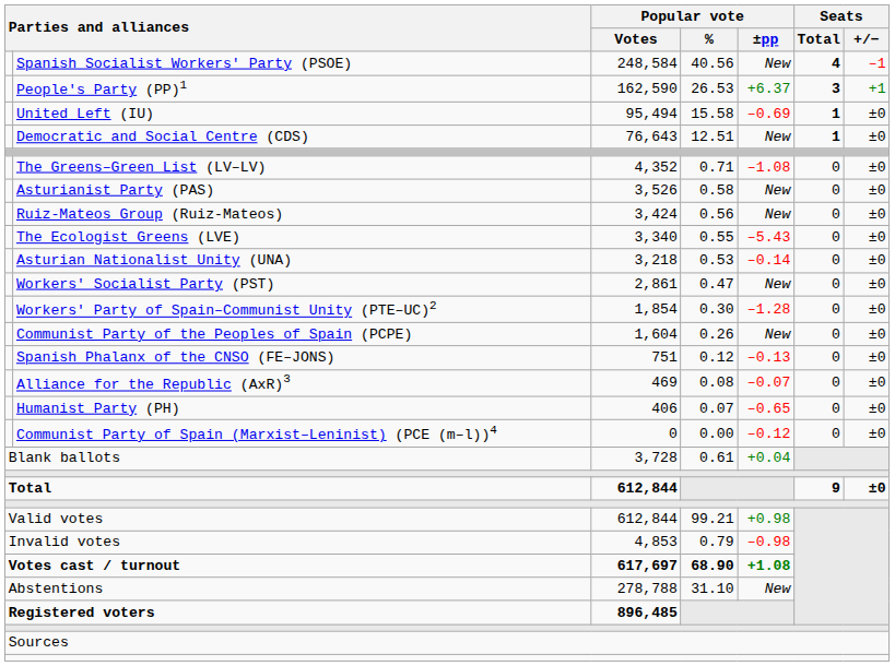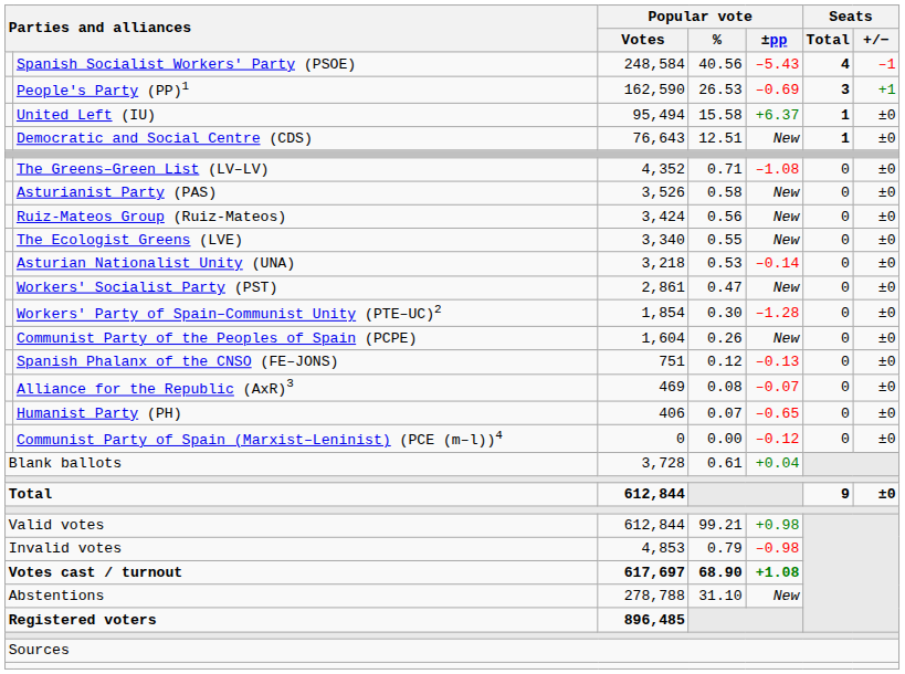Spanish Socialist Workers' Party (PSOE) | Popular vote / ±pp: New -> –5.43
People's Party (PP)1 | Popular vote / ±pp: +6.37 -> –0.69
United Left (IU) | Popular vote / ±pp: –0.69 -> +6.37
The Ecologist Greens (LVE) | Popular vote / ±pp: –5.43 -> New
